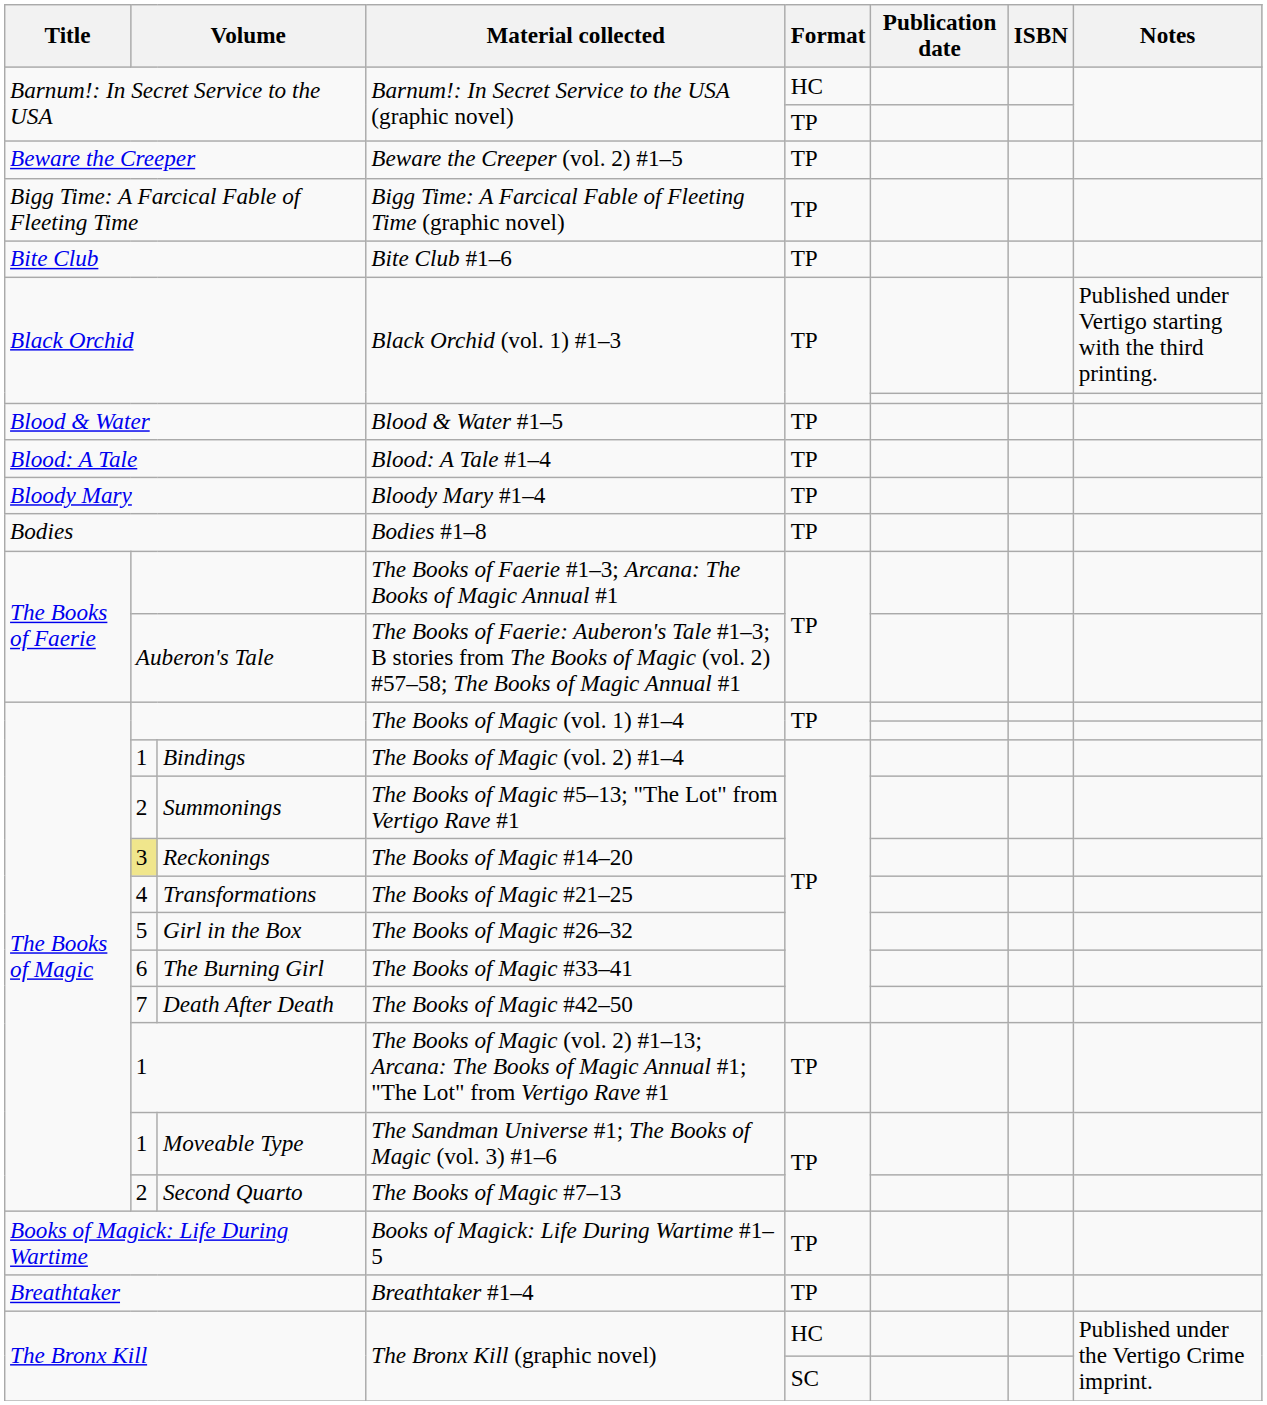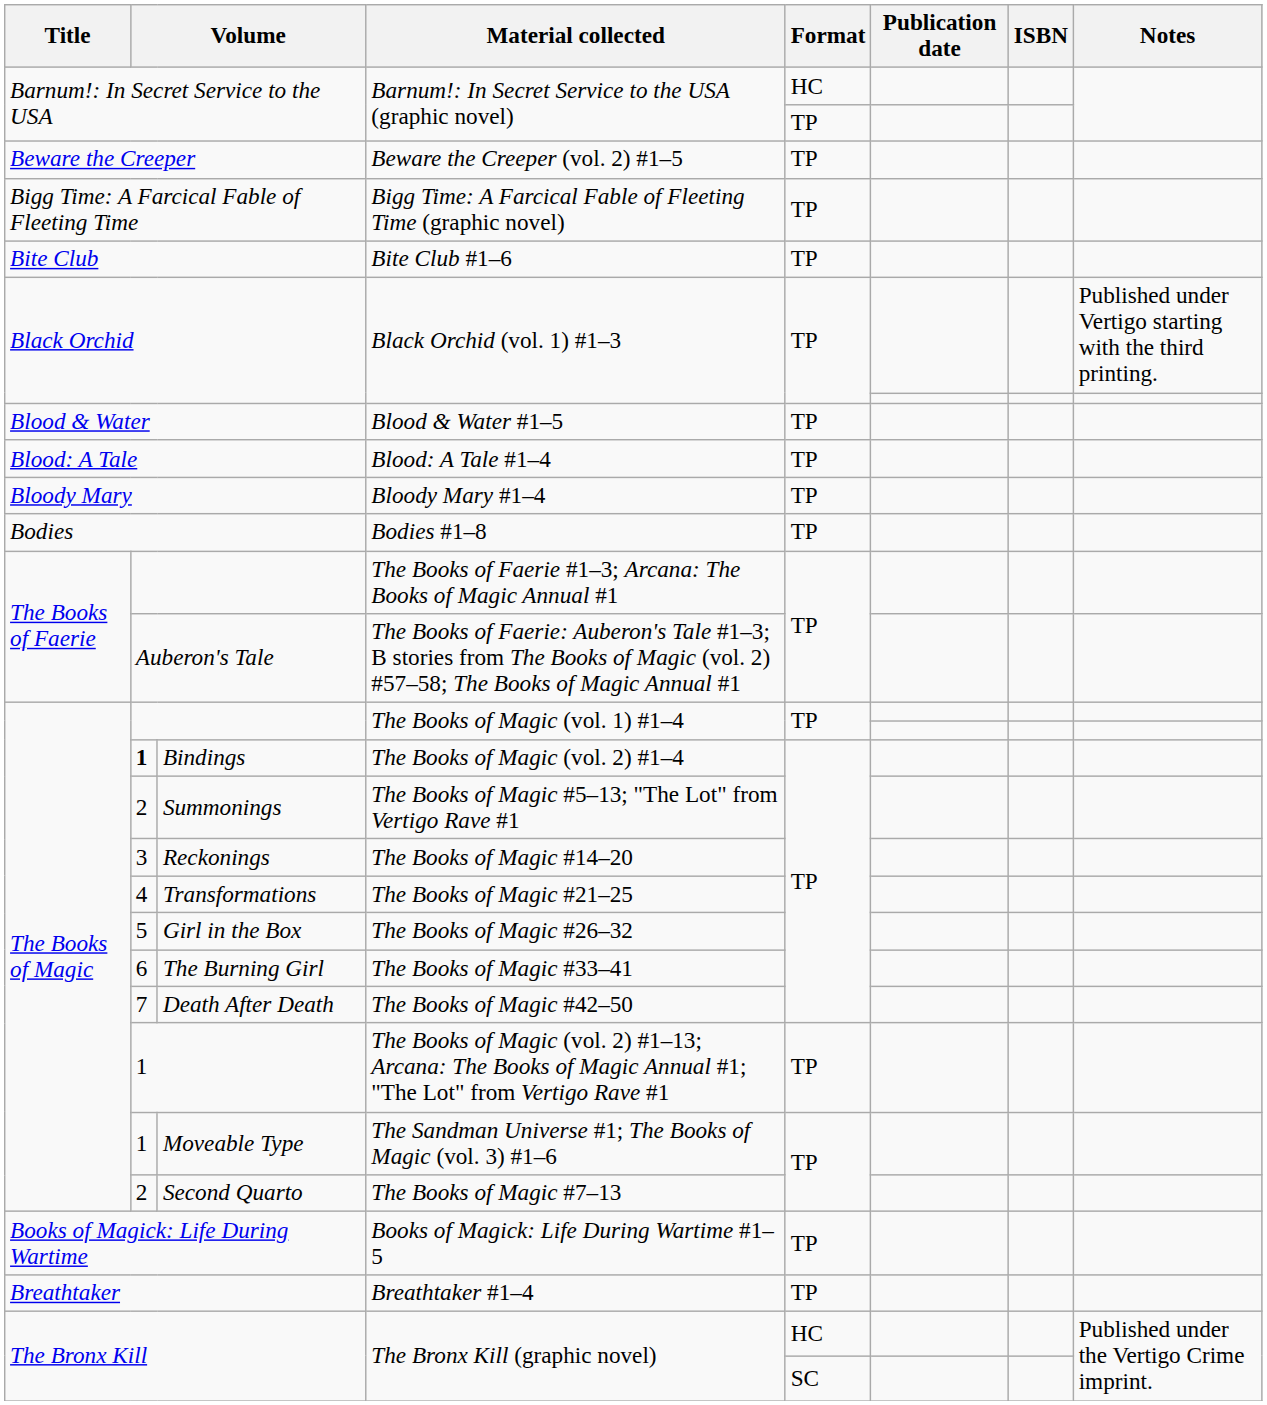The Books of Magic (vol. 2) #1–4 | column 2: normal -> bold
The Books of Magic #14–20 | column 2: khaki background -> no background
